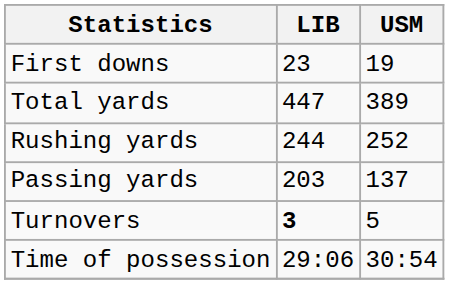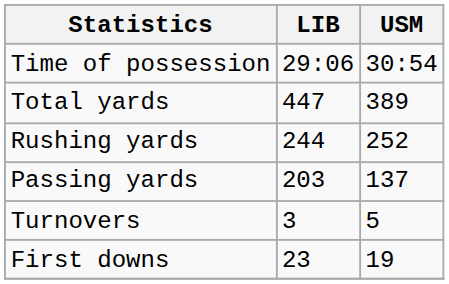rows swapped: First downs <-> Time of possession
Turnovers | LIB: bold -> normal
